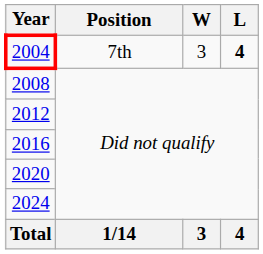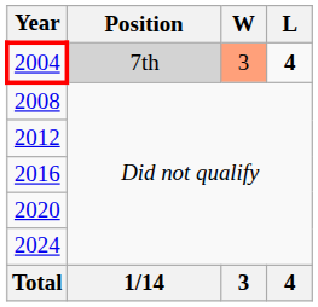2004 | Position: no background -> lightgrey background
2004 | W: no background -> lightsalmon background
